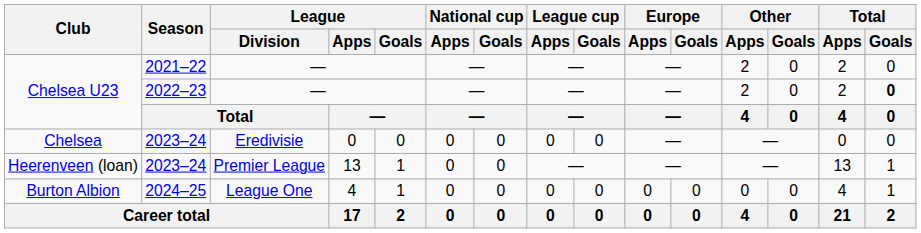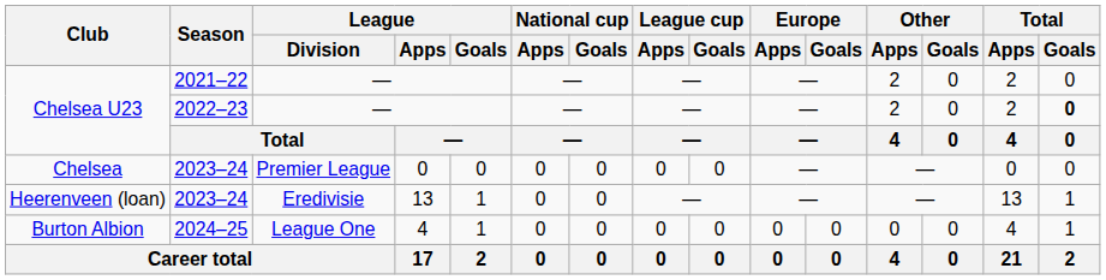Chelsea | League / Division: Eredivisie -> Premier League
Heerenveen (loan) | League / Division: Premier League -> Eredivisie
